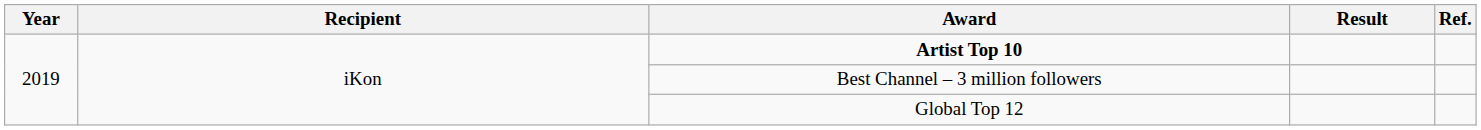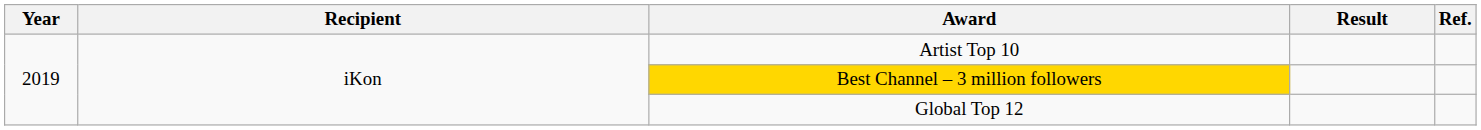Artist Top 10 | Award: bold -> normal
Best Channel – 3 million followers | Award: no background -> gold background
